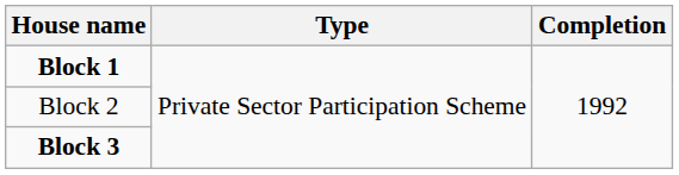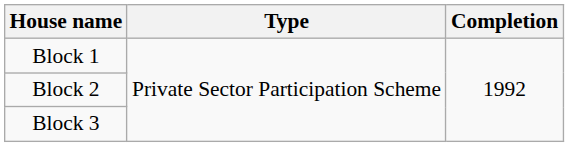Block 1 | House name: bold -> normal
Block 3 | House name: bold -> normal
